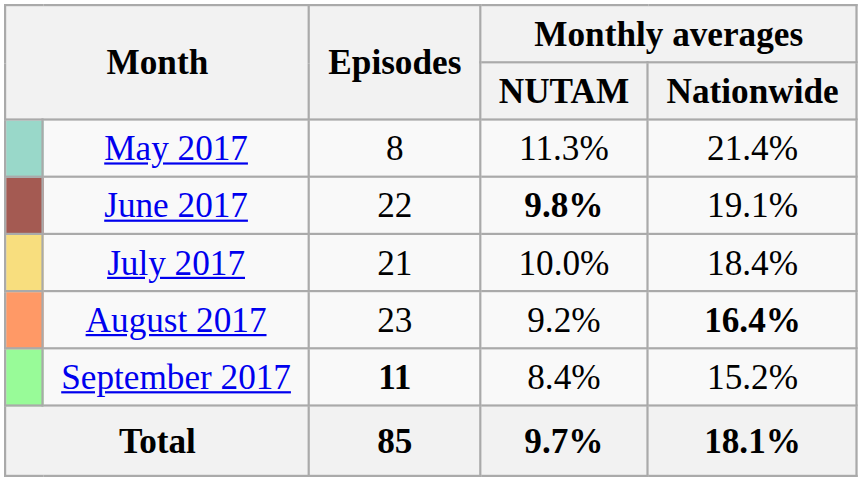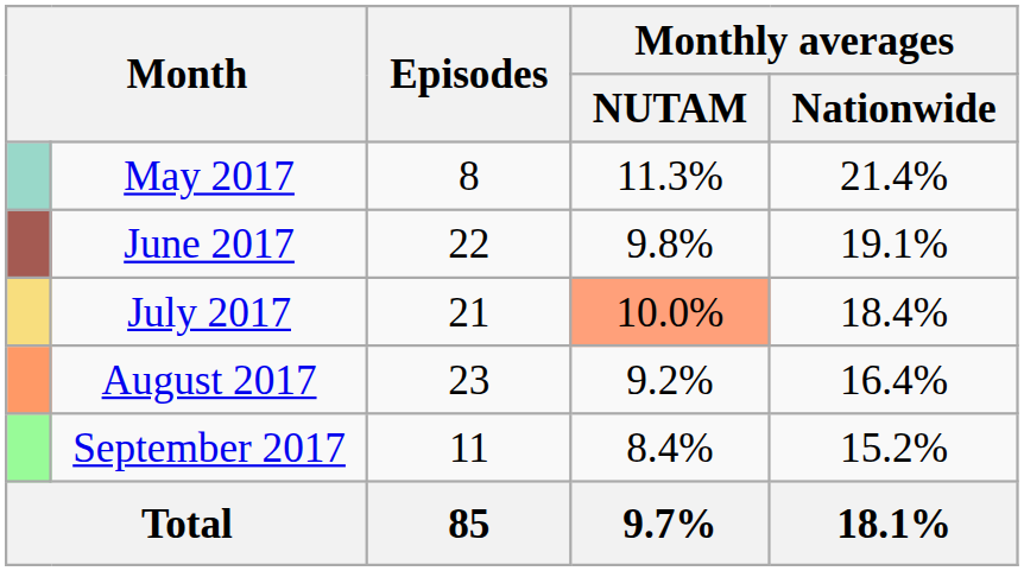June 2017 | Monthly averages / NUTAM: bold -> normal
July 2017 | Monthly averages / NUTAM: no background -> lightsalmon background
August 2017 | Monthly averages / Nationwide: bold -> normal
September 2017 | Episodes: bold -> normal
